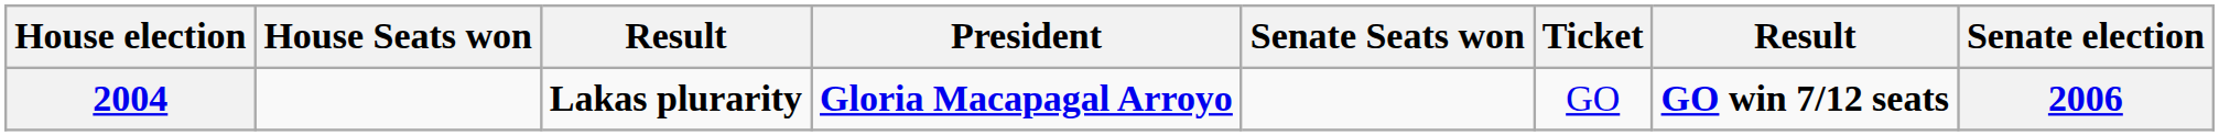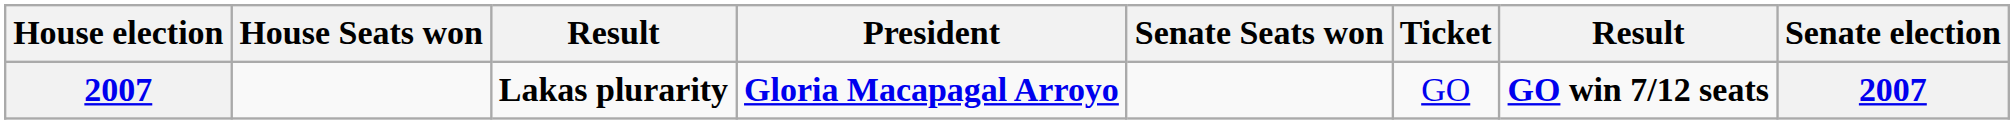Lakas plurarity | House election: 2004 -> 2007
Lakas plurarity | Senate election: 2006 -> 2007
